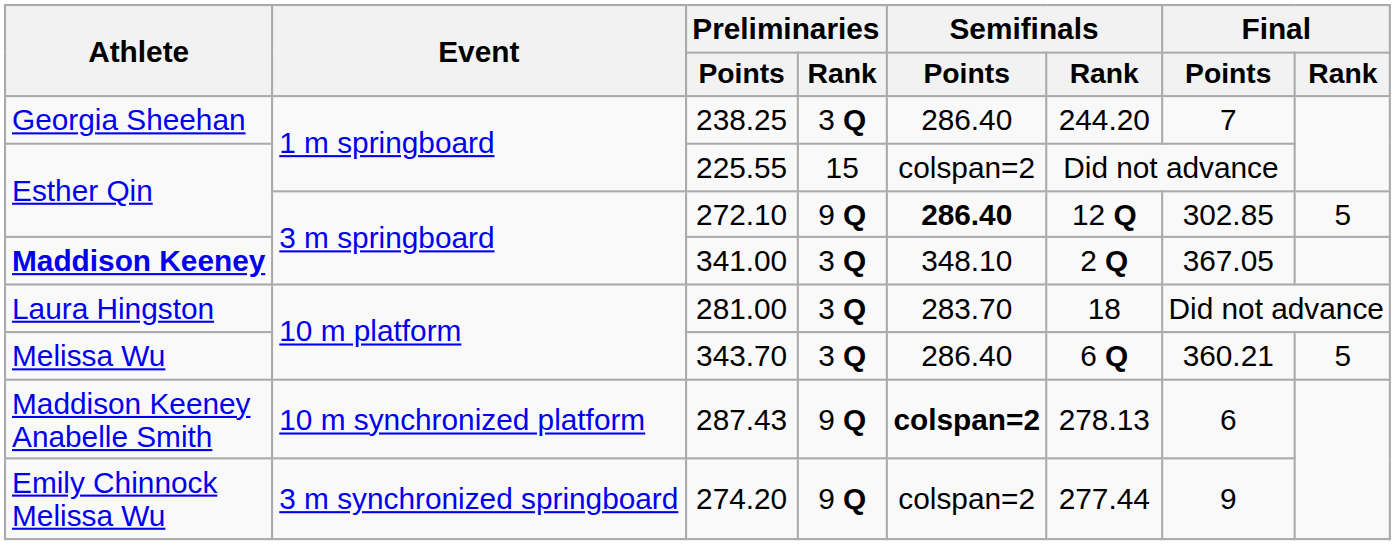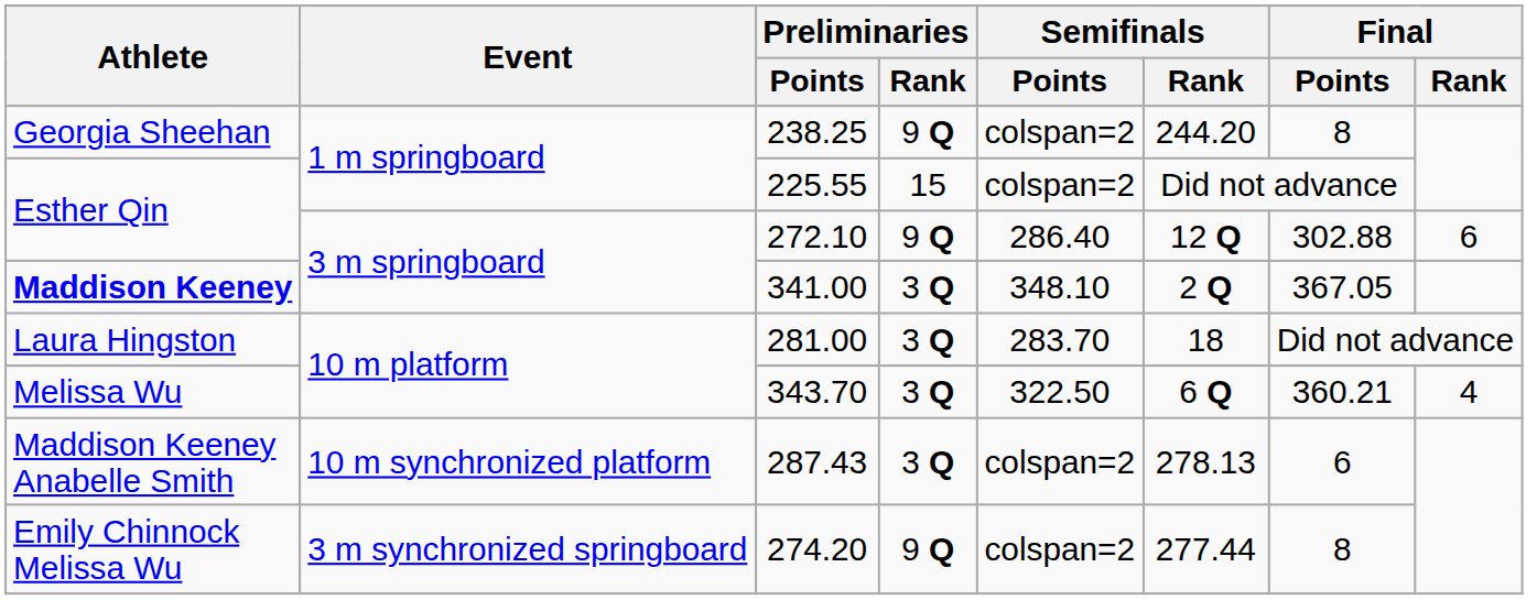238.25 | Preliminaries / Rank: 3 Q -> 9 Q
238.25 | Semifinals / Points: 286.40 -> colspan=2
238.25 | Final / Points: 7 -> 8
272.10 | Semifinals / Points: bold -> normal
272.10 | Final / Points: 302.85 -> 302.88
272.10 | Final / Rank: 5 -> 6
343.70 | Semifinals / Points: 286.40 -> 322.50
343.70 | Final / Rank: 5 -> 4
287.43 | Preliminaries / Rank: 9 Q -> 3 Q
287.43 | Semifinals / Points: bold -> normal
274.20 | Final / Points: 9 -> 8
